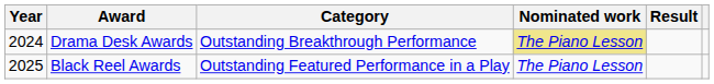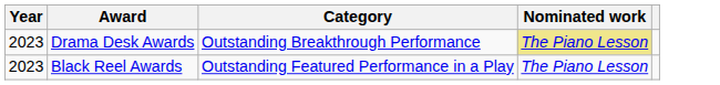- column: Result
Drama Desk Awards | Year: 2024 -> 2023
Black Reel Awards | Year: 2025 -> 2023
